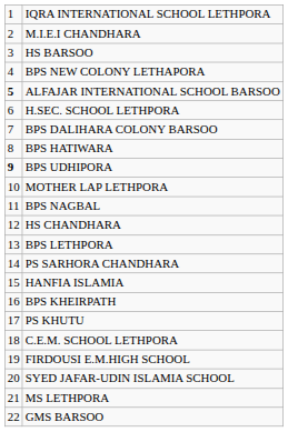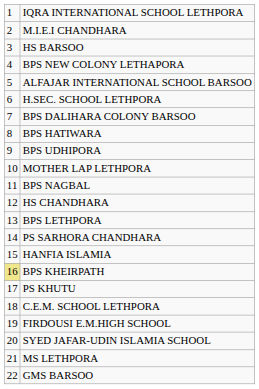ALFAJAR INTERNATIONAL SCHOOL BARSOO | column 1: bold -> normal
BPS UDHIPORA | column 1: bold -> normal
BPS KHEIRPATH | column 1: no background -> khaki background
